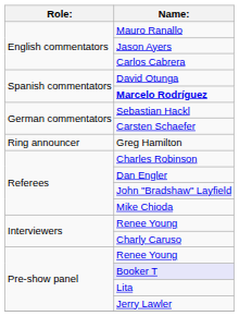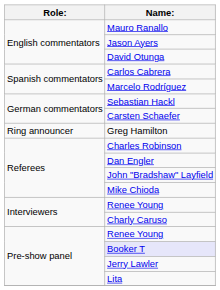row 4 | Name:: Carlos Cabrera -> David Otunga
row 5 | Name:: David Otunga -> Carlos Cabrera
row 6 | Name:: bold -> normal
row 18 | Name:: Lita -> Jerry Lawler
row 19 | Name:: Jerry Lawler -> Lita
